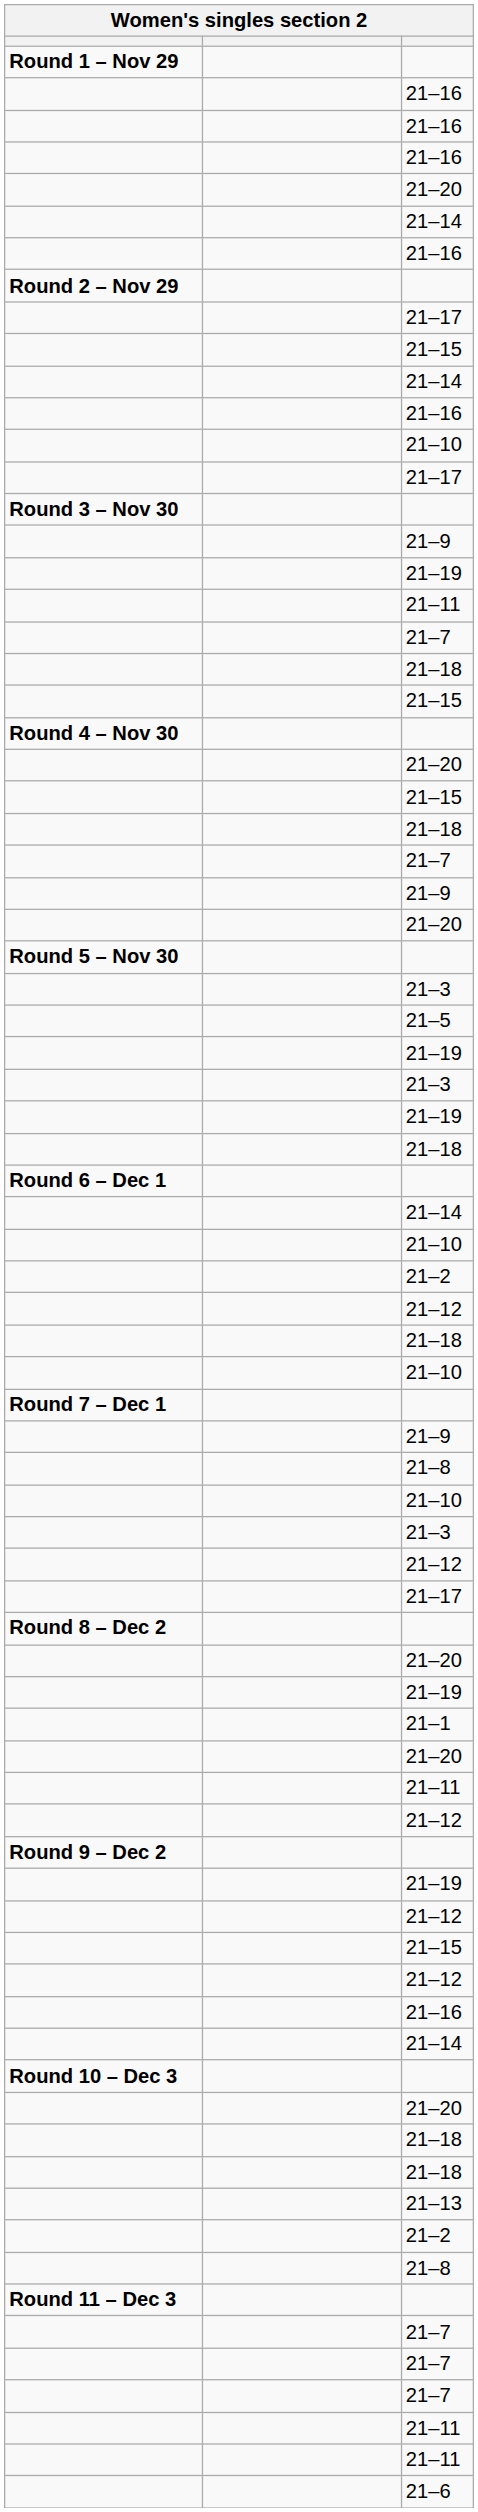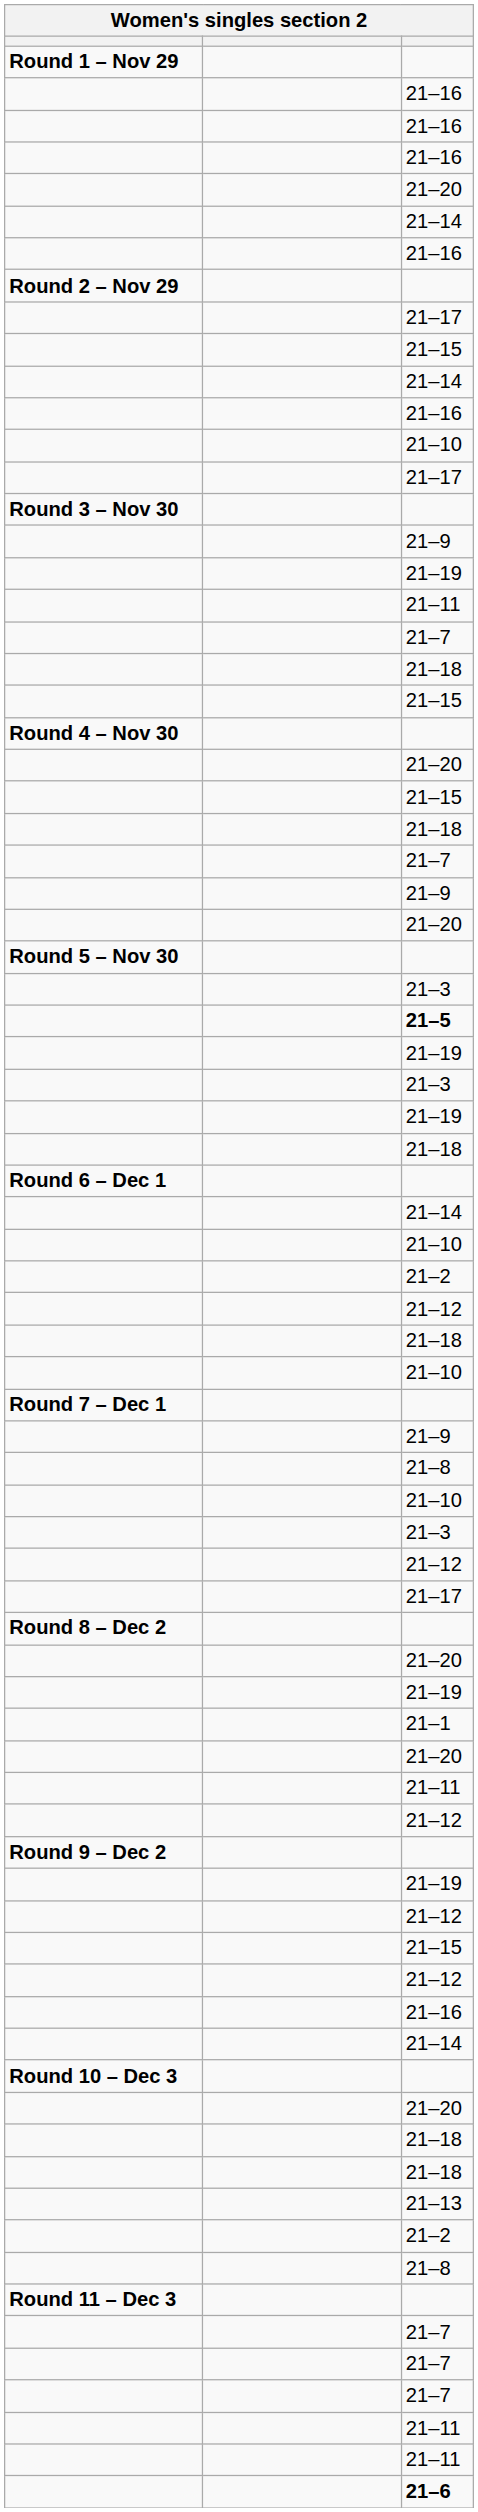21–5 | column 3: normal -> bold
21–6 | column 3: normal -> bold
